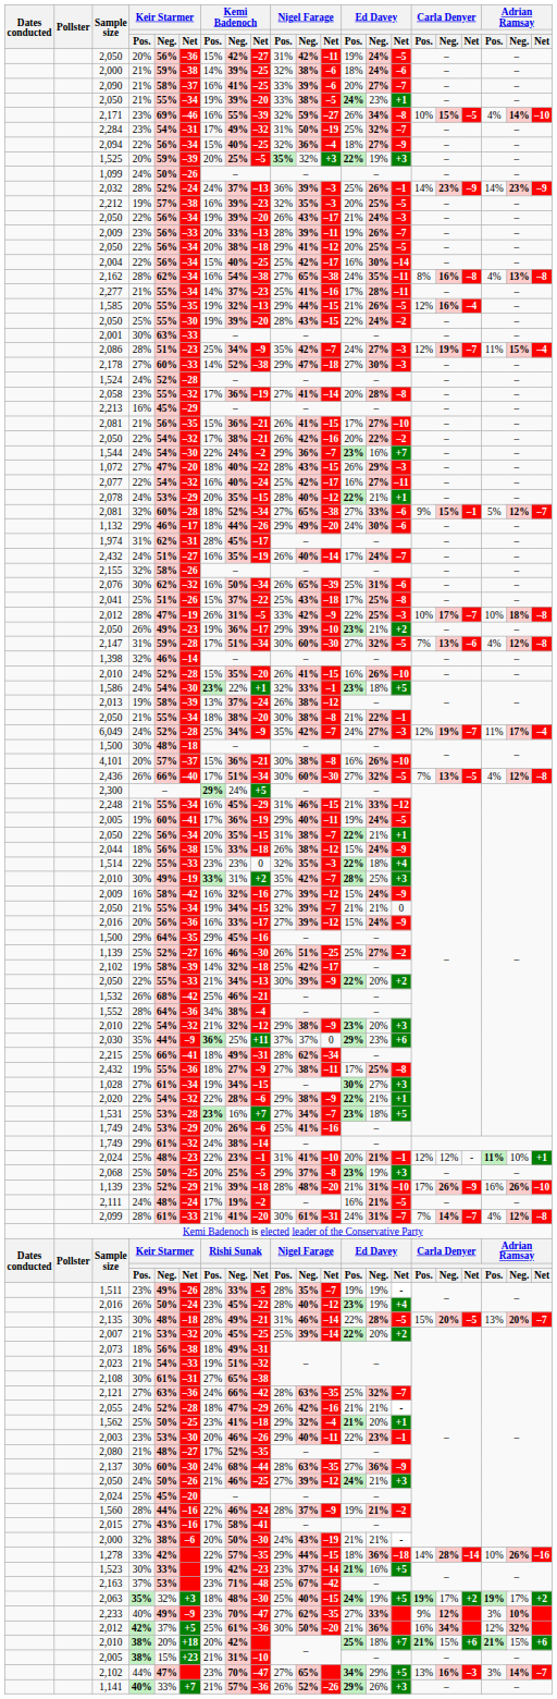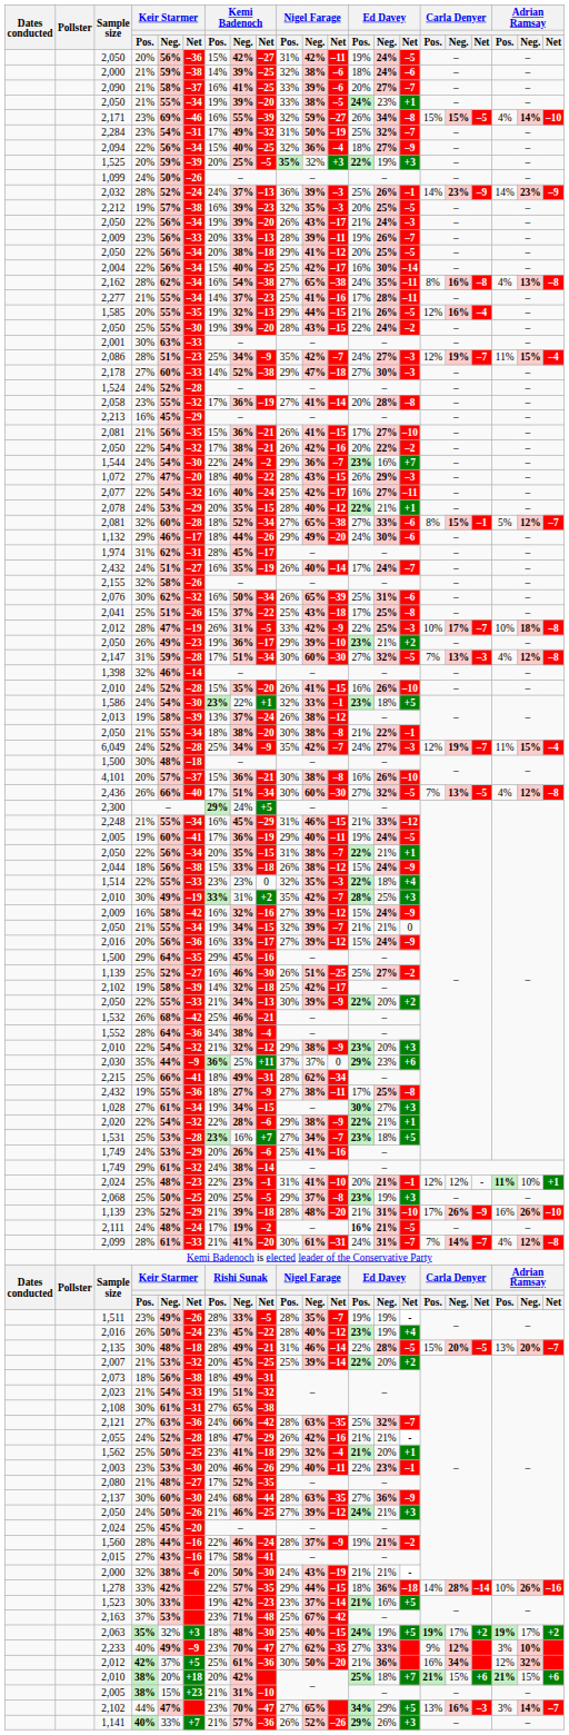2,171 | Carla Denyer / Pos.: 10% -> 15%
2,081 / 32% | Carla Denyer / Pos.: 9% -> 8%
2,147 | Carla Denyer / Net: –6 -> –3
6,049 | Adrian Ramsay / Neg.: 17% -> 15%
2,111 | Ed Davey / Pos.: normal -> bold
